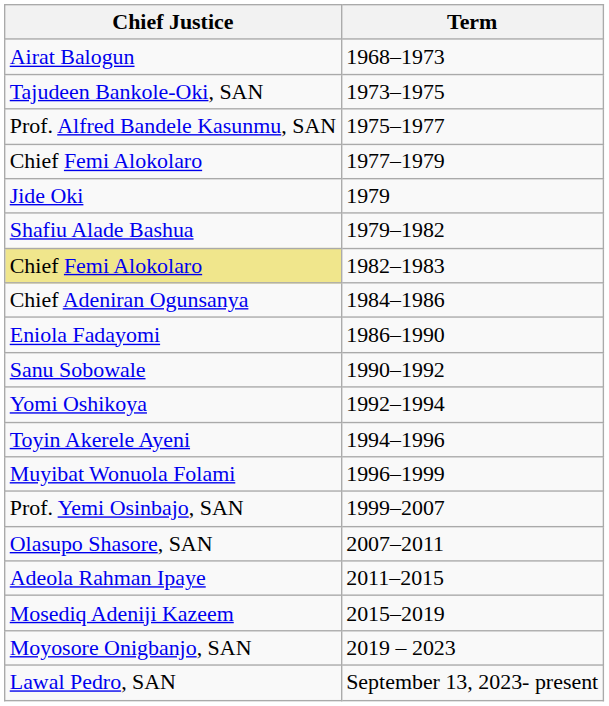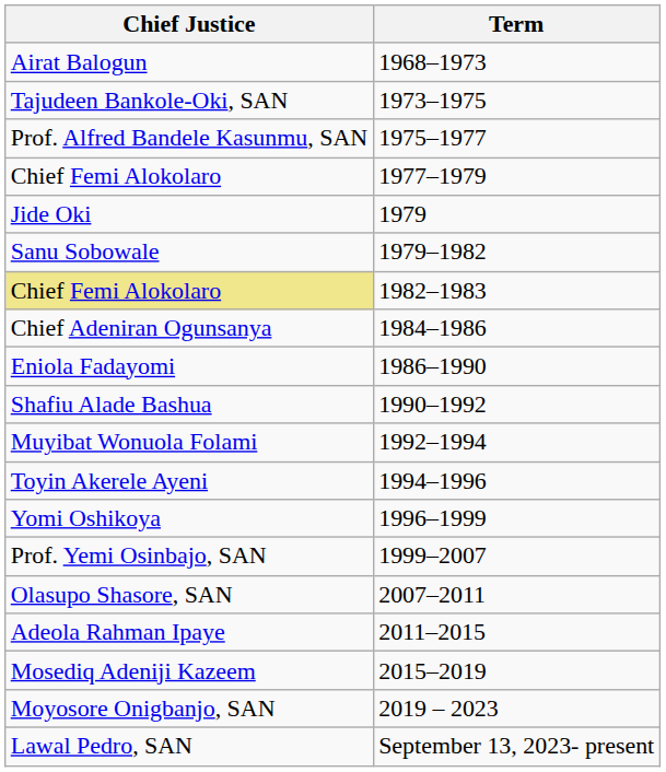row 7 | Chief Justice: Shafiu Alade Bashua -> Sanu Sobowale
row 11 | Chief Justice: Sanu Sobowale -> Shafiu Alade Bashua
row 12 | Chief Justice: Yomi Oshikoya -> Muyibat Wonuola Folami
row 14 | Chief Justice: Muyibat Wonuola Folami -> Yomi Oshikoya
